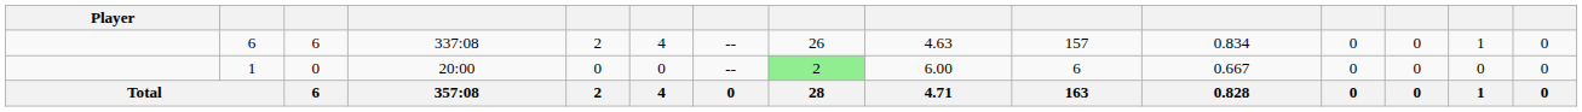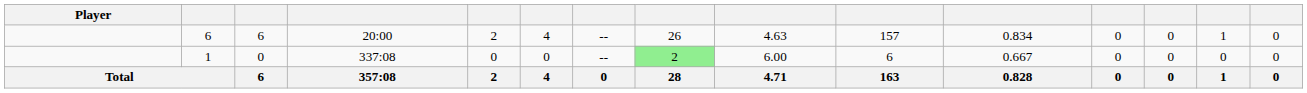row 2 | column 4: 337:08 -> 20:00
row 3 | column 4: 20:00 -> 337:08
